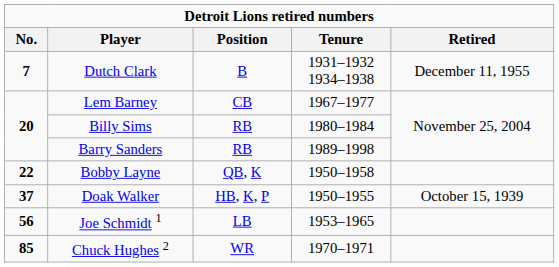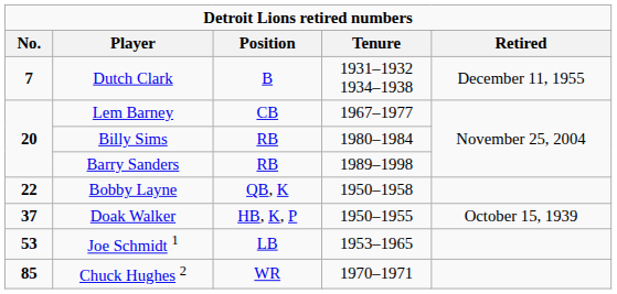Joe Schmidt 1 | No.: 56 -> 53
